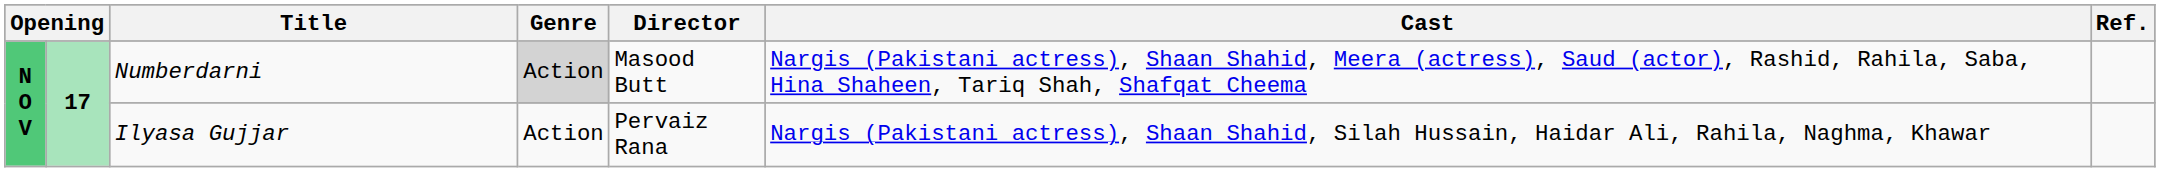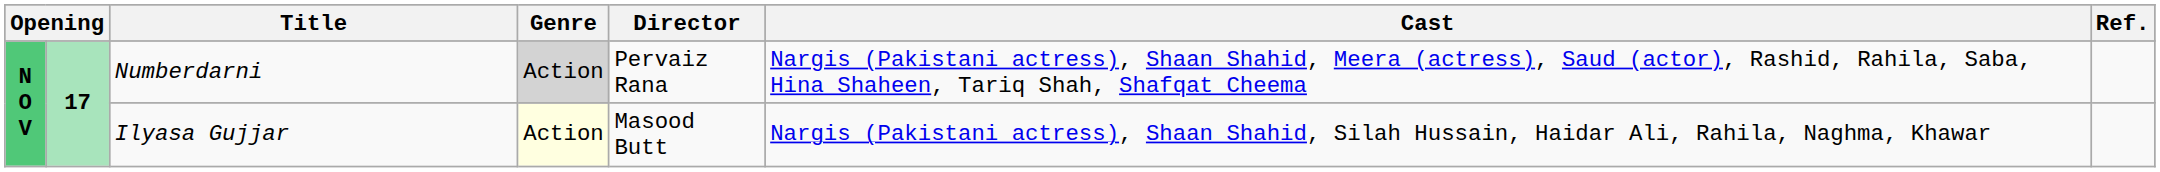Numberdarni | Director: Masood Butt -> Pervaiz Rana
Ilyasa Gujjar | Genre: no background -> lightyellow background
Ilyasa Gujjar | Director: Pervaiz Rana -> Masood Butt
